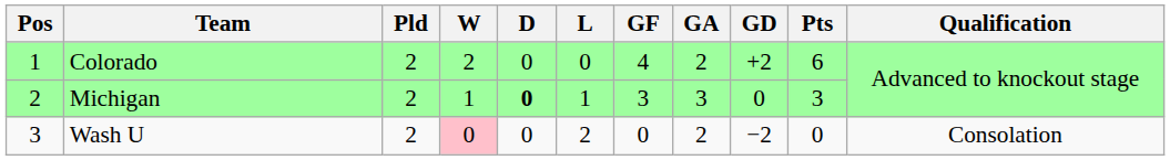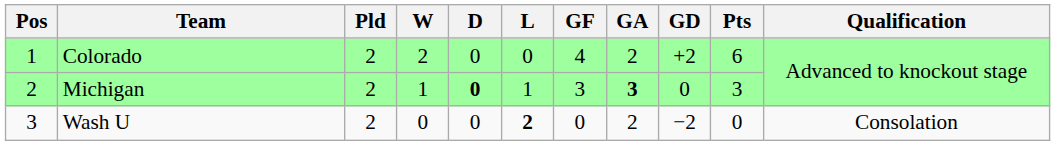Michigan | GA: normal -> bold
Wash U | W: pink background -> no background
Wash U | L: normal -> bold
